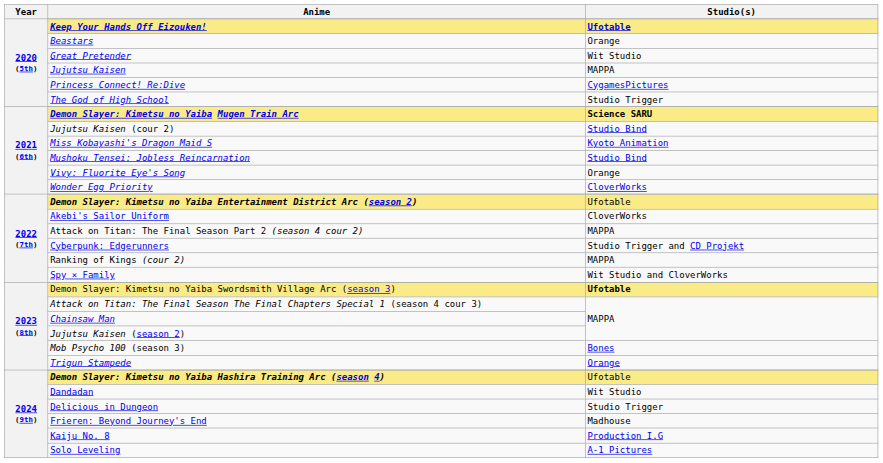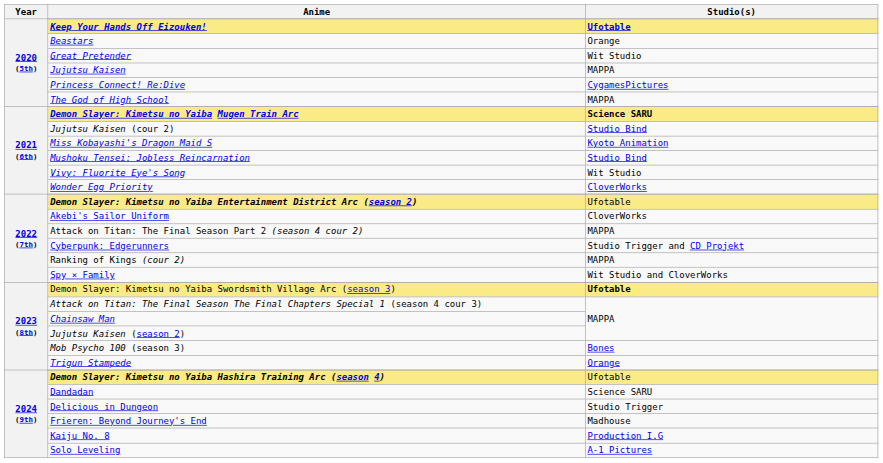The God of High School | Studio(s): Studio Trigger -> MAPPA
Vivy: Fluorite Eye's Song | Studio(s): Orange -> Wit Studio
Dandadan | Studio(s): Wit Studio -> Science SARU
